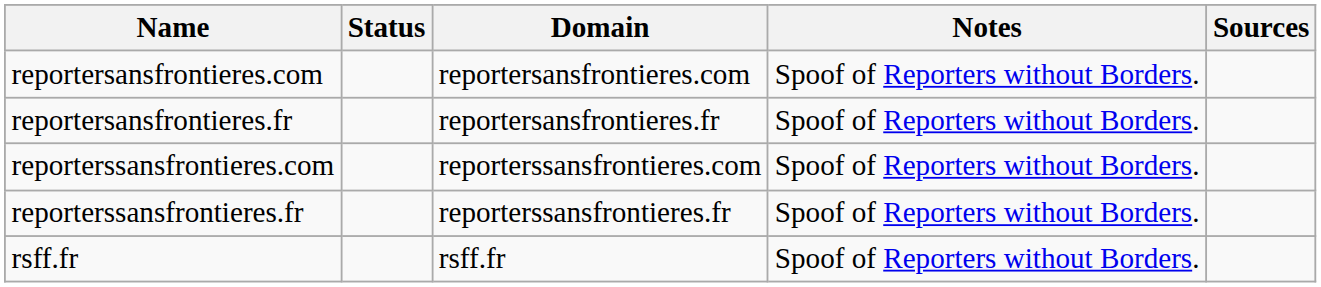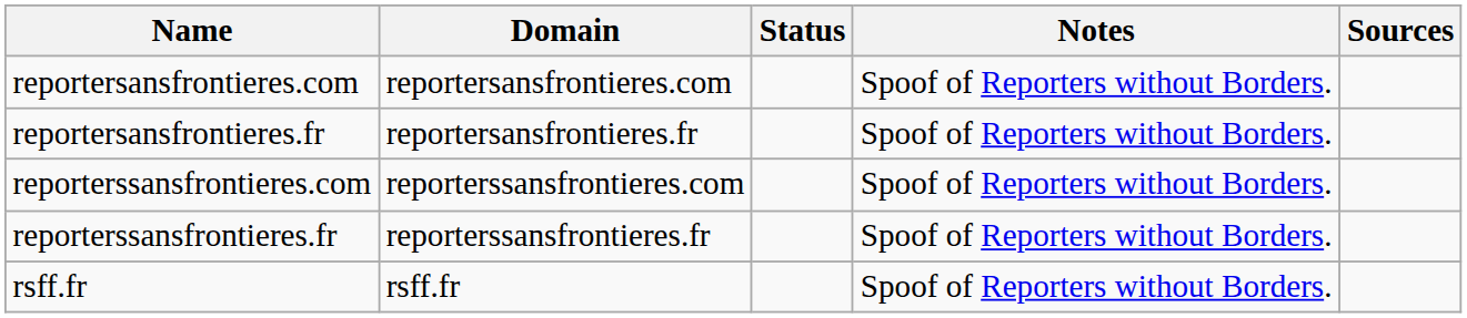columns swapped: Domain <-> Status
